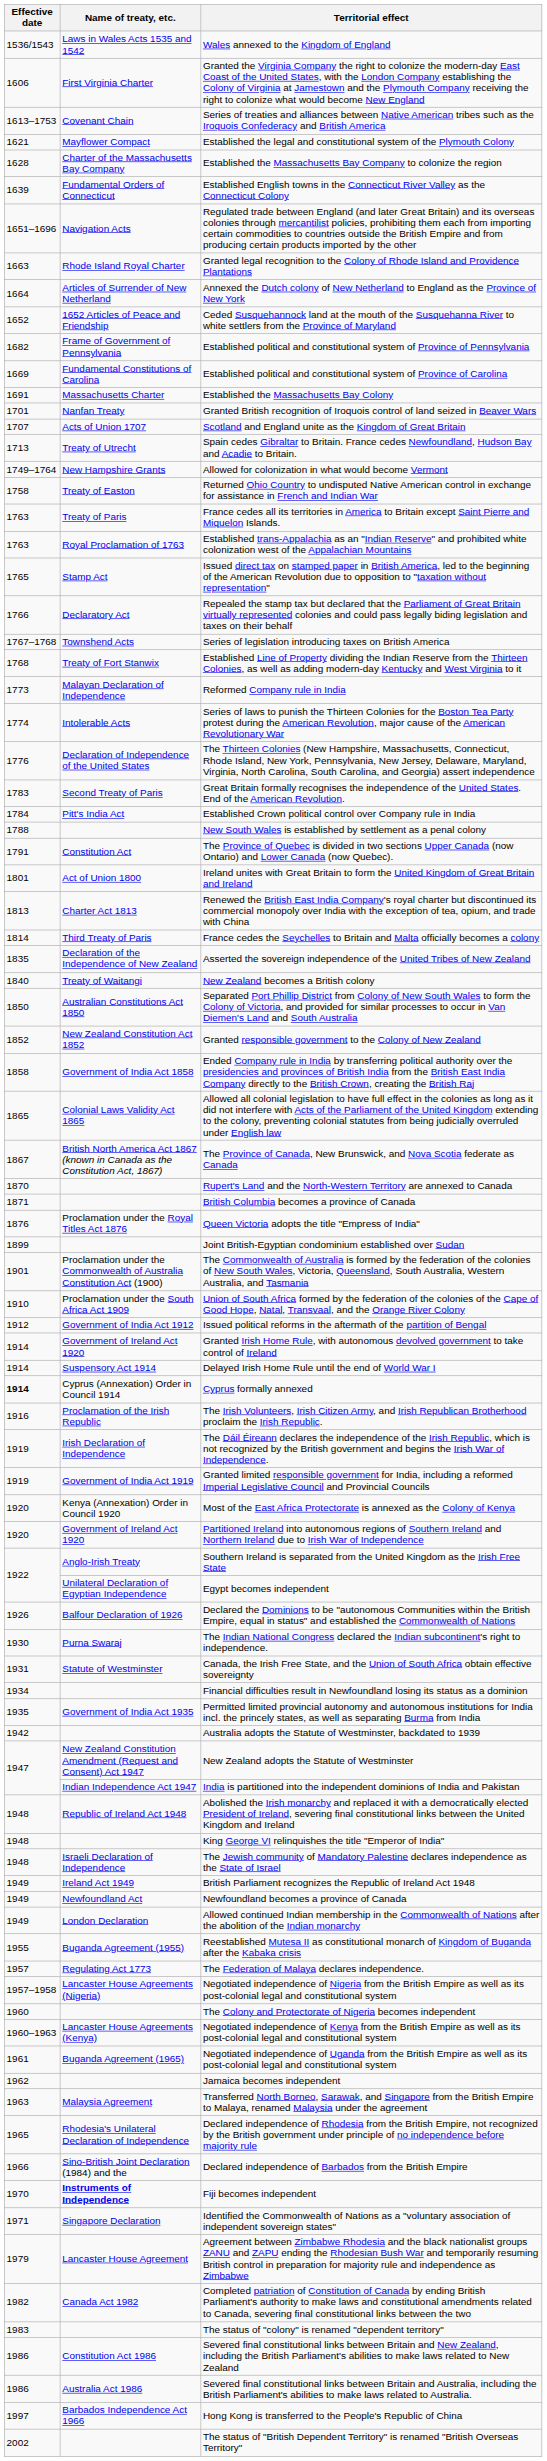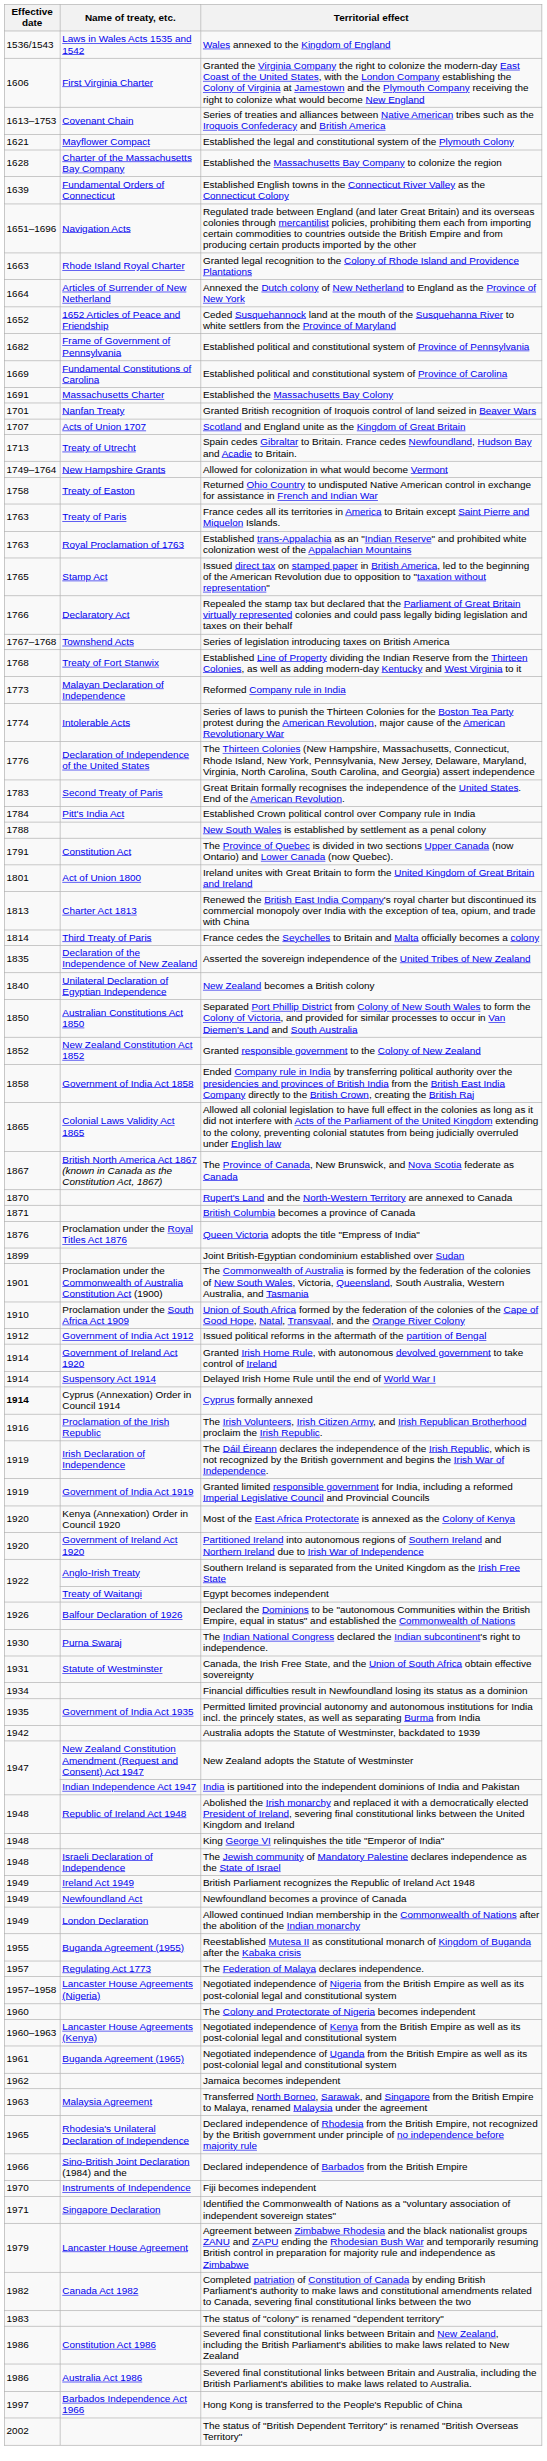New Zealand becomes a British colony | Name of treaty, etc.: Treaty of Waitangi -> Unilateral Declaration of Egyptian Independence
Egypt becomes independent | Name of treaty, etc.: Unilateral Declaration of Egyptian Independence -> Treaty of Waitangi
Fiji becomes independent | Name of treaty, etc.: bold -> normal
